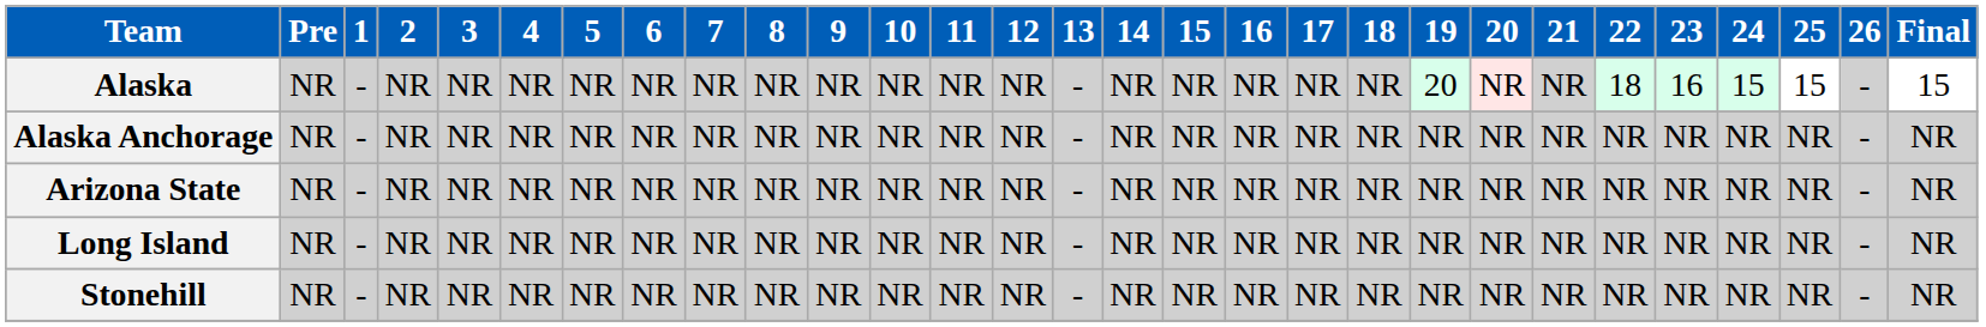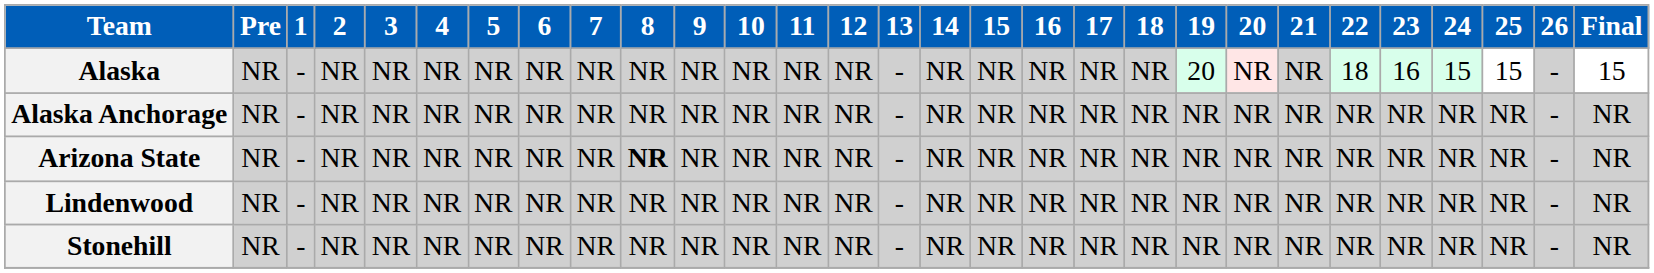Arizona State | 8: normal -> bold
+ row: Lindenwood | NR | - | NR | NR | NR | NR | NR | NR | NR | NR | NR | NR | NR | - | NR | NR | NR | NR | NR | NR | NR | NR | NR | NR | NR | NR | - | NR
- row: Long Island | NR | - | NR | NR | NR | NR | NR | NR | NR | NR | NR | NR | NR | - | NR | NR | NR | NR | NR | NR | NR | NR | NR | NR | NR | NR | - | NR
